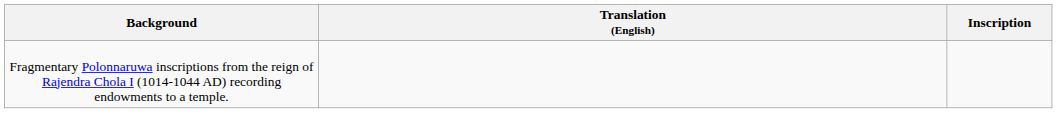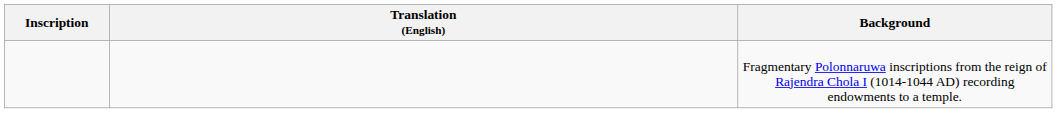columns swapped: Background <-> Inscription
